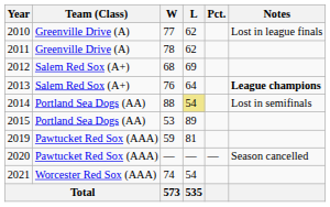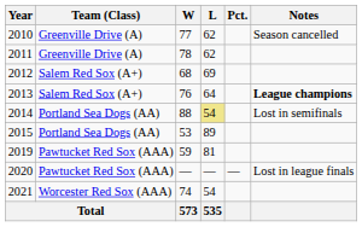2010 | Notes: Lost in league finals -> Season cancelled
2020 | Notes: Season cancelled -> Lost in league finals
